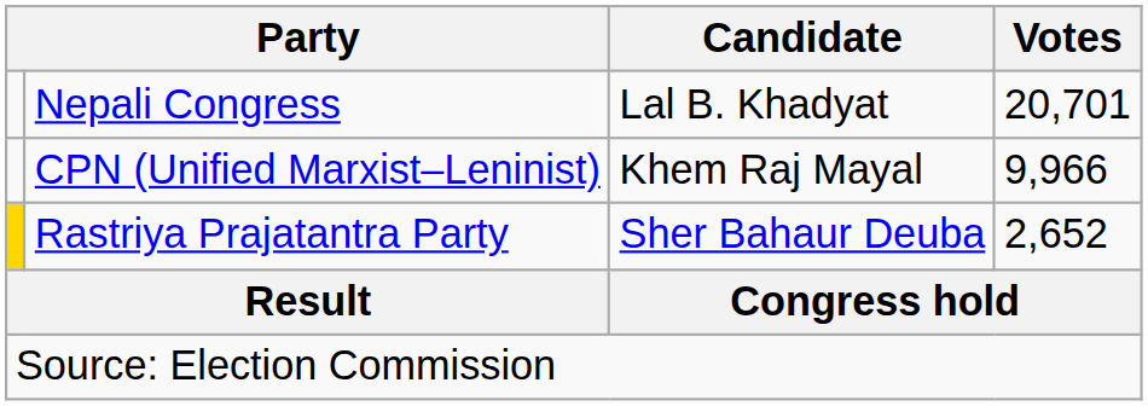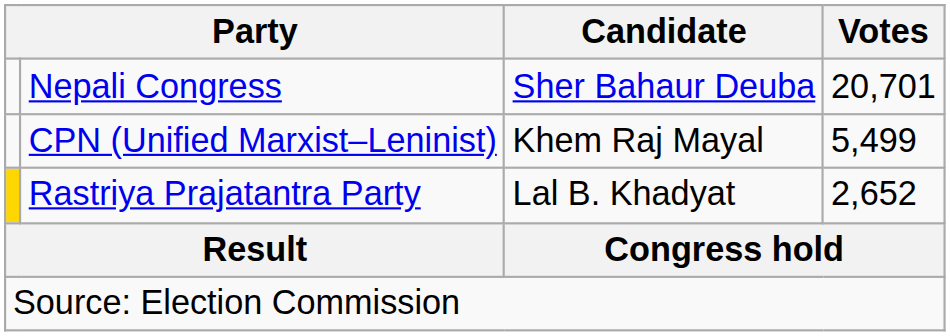Nepali Congress | Candidate: Lal B. Khadyat -> Sher Bahaur Deuba
CPN (Unified Marxist–Leninist) | Votes: 9,966 -> 5,499
Rastriya Prajatantra Party | Candidate: Sher Bahaur Deuba -> Lal B. Khadyat
